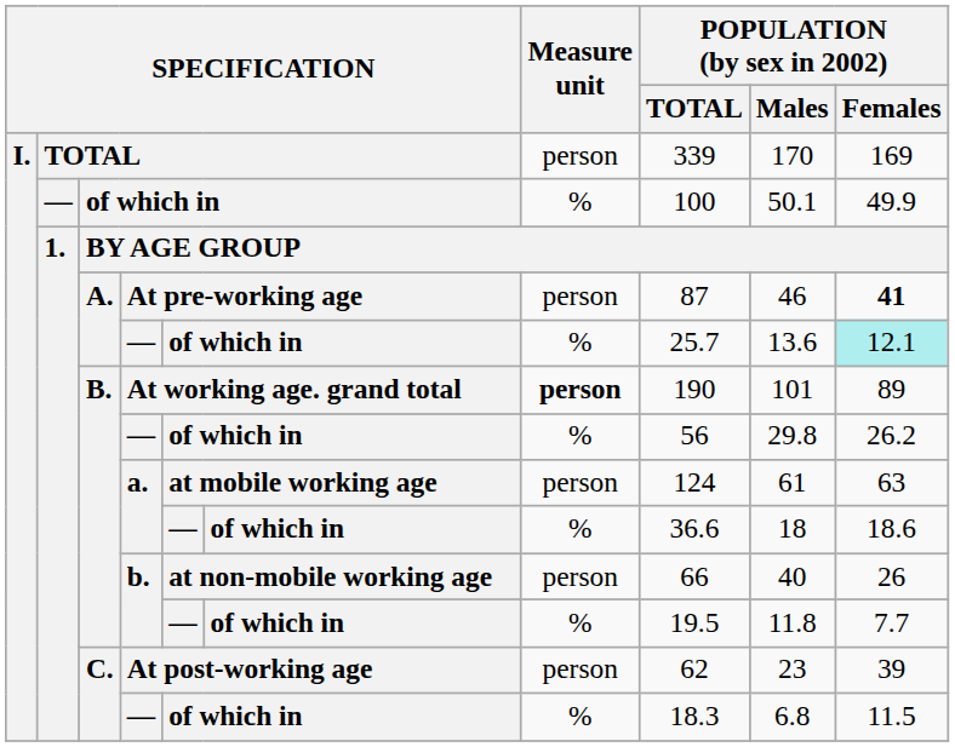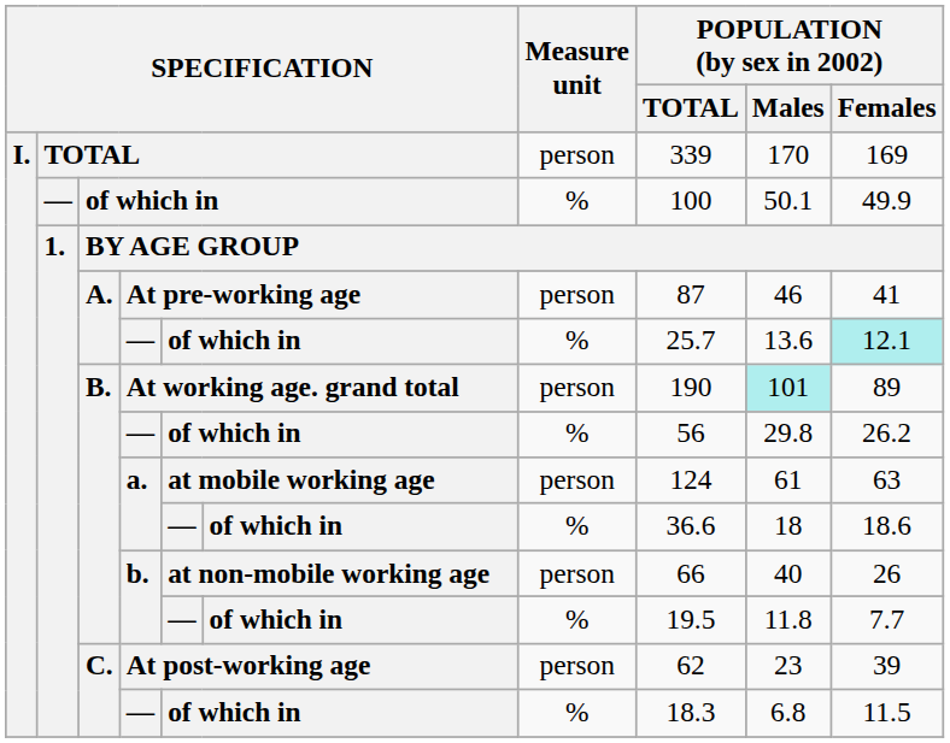At pre-working age | POPULATION (by sex in 2002) / Females: bold -> normal
At working age. grand total | Measure unit: bold -> normal
At working age. grand total | POPULATION (by sex in 2002) / Males: no background -> paleturquoise background
